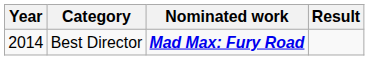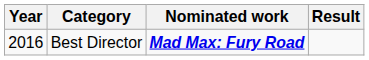Best Director | Year: 2014 -> 2016
